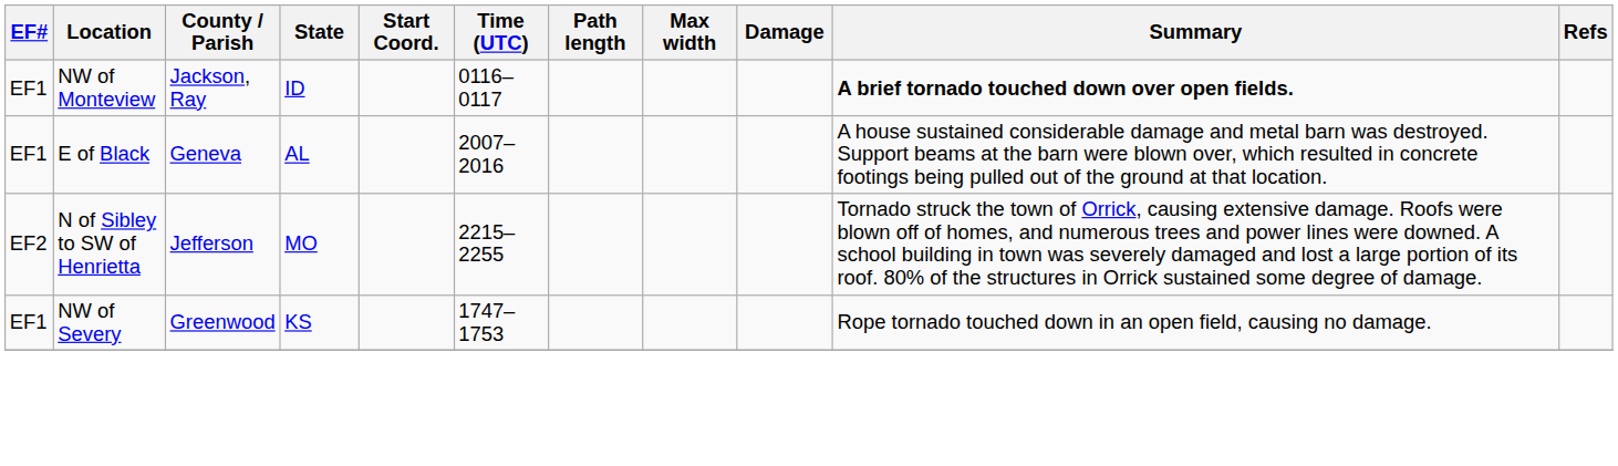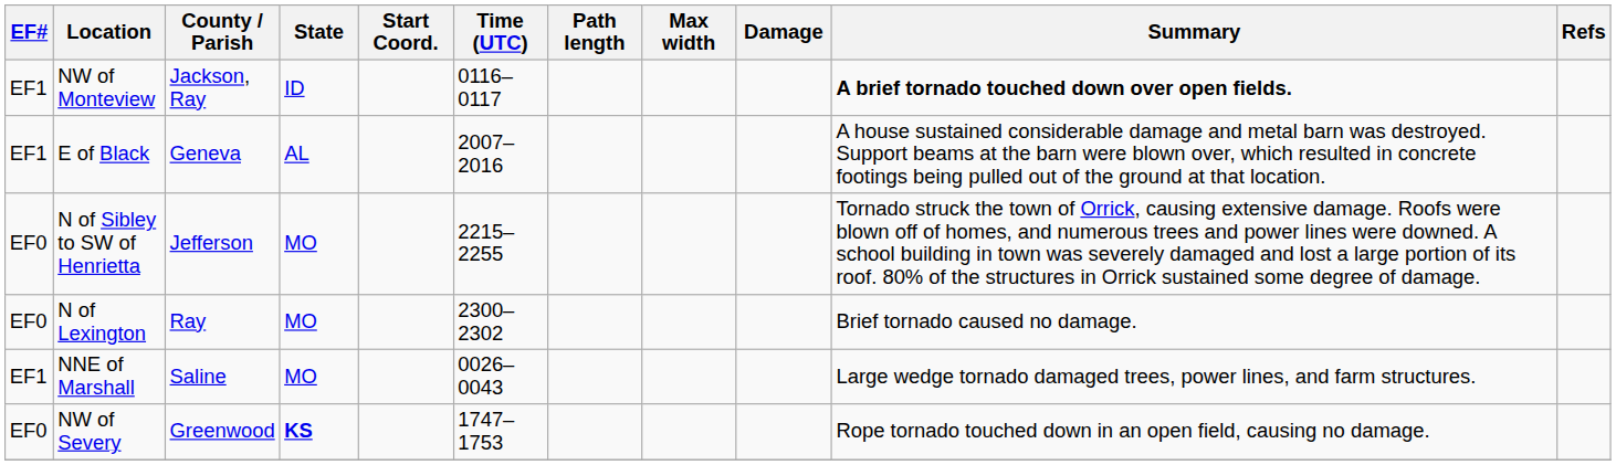N of Sibley to SW of Henrietta | EF#: EF2 -> EF0
+ row: EF0 | N of Lexington | Ray | MO | 2300–2302 | Brief tornado caused no damage.
+ row: EF1 | NNE of Marshall | Saline | MO | 0026–0043 | Large wedge tornado damaged trees, power lines, and farm structures.
NW of Severy | EF#: EF1 -> EF0
NW of Severy | State: normal -> bold
